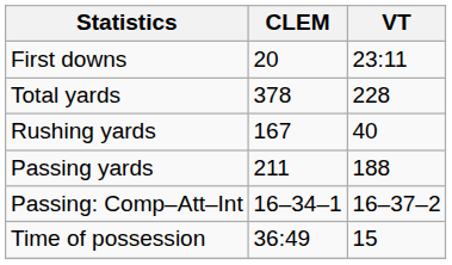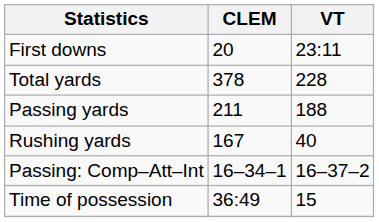rows swapped: Rushing yards <-> Passing yards
